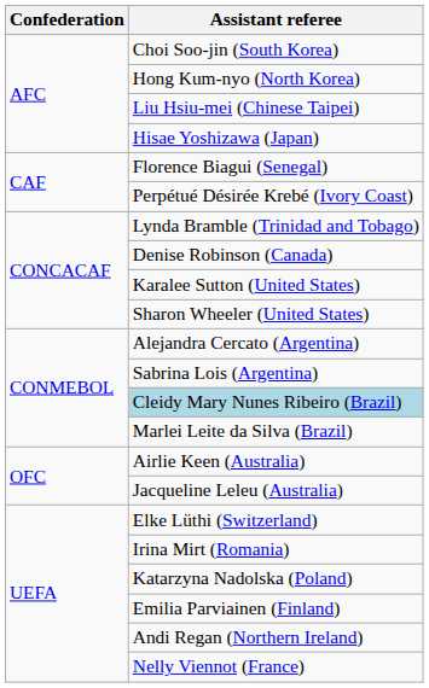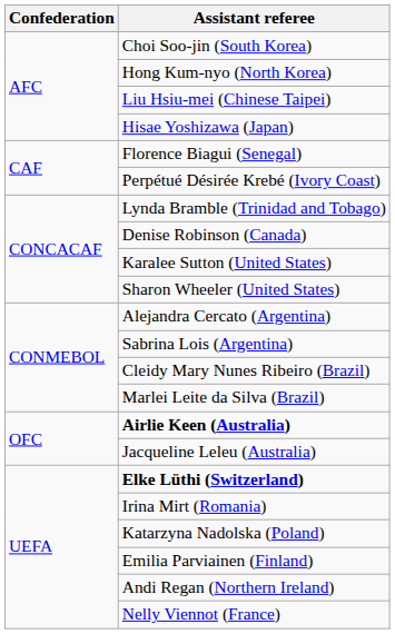Cleidy Mary Nunes Ribeiro (Brazil) | Assistant referee: lightblue background -> no background
Airlie Keen (Australia) | Assistant referee: normal -> bold
Elke Lüthi (Switzerland) | Assistant referee: normal -> bold
